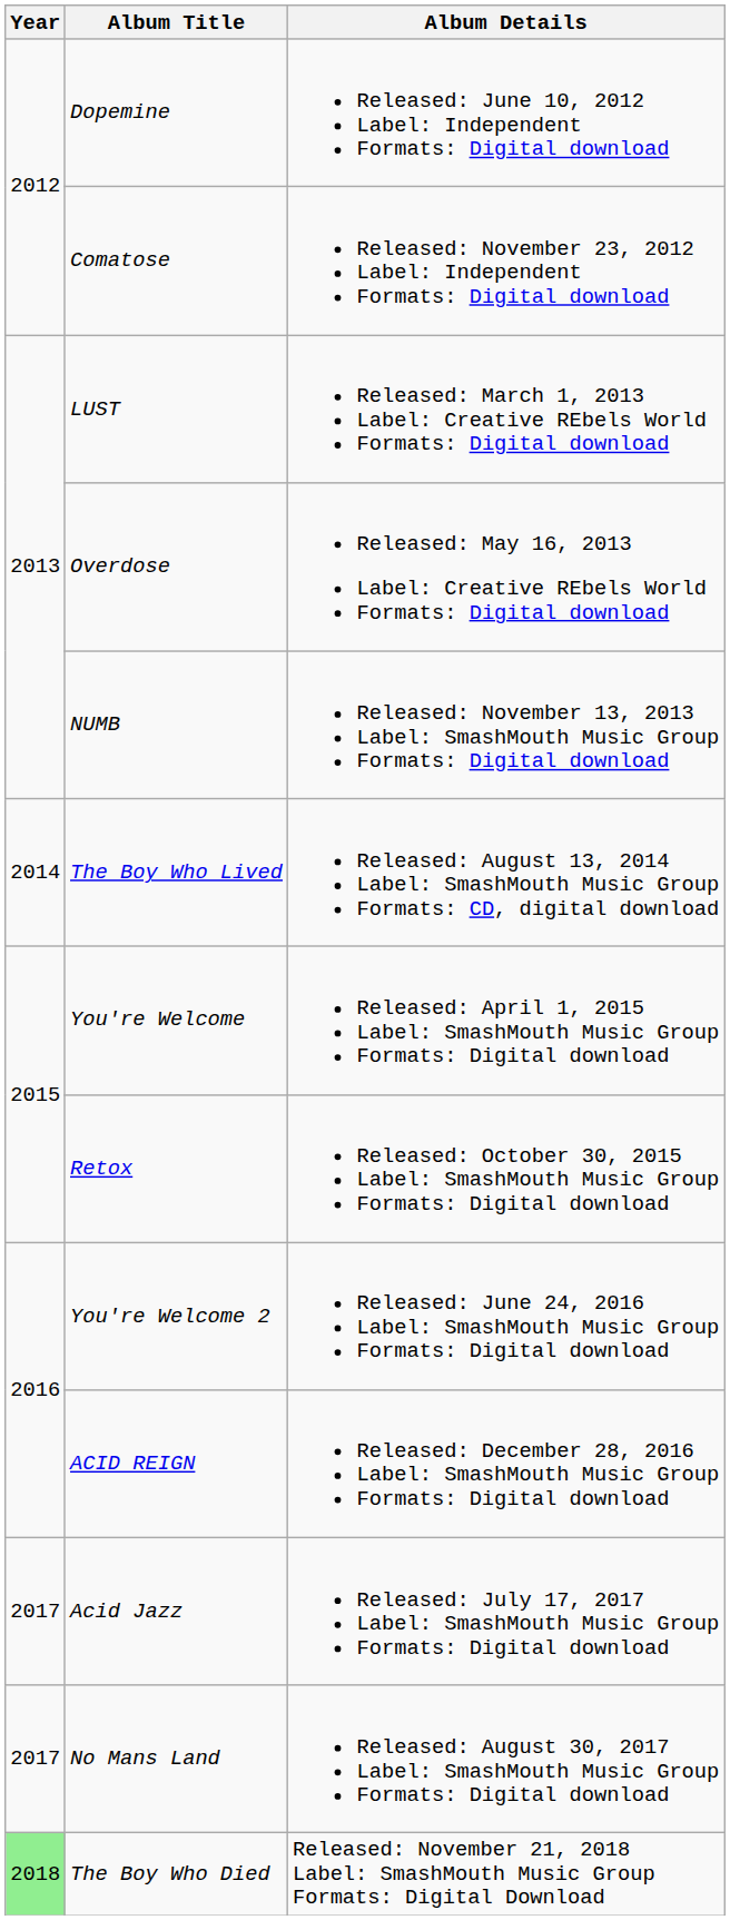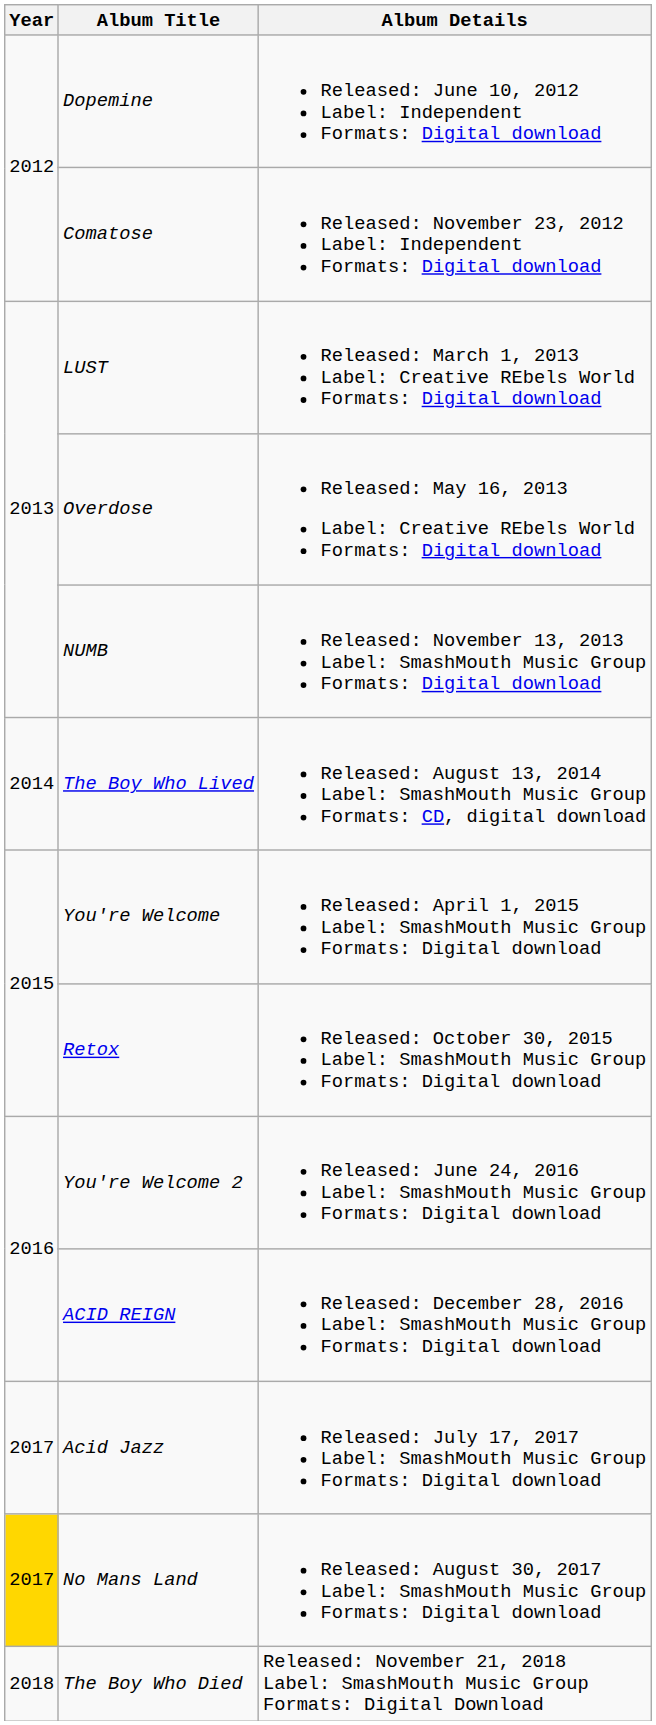No Mans Land | Year: no background -> gold background
The Boy Who Died | Year: lightgreen background -> no background
